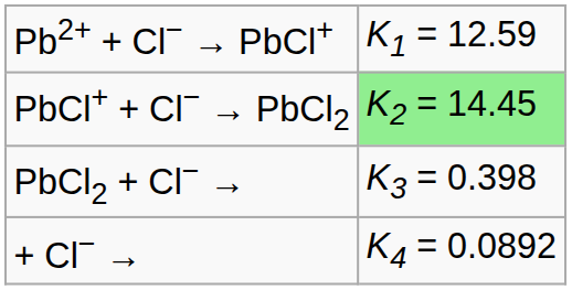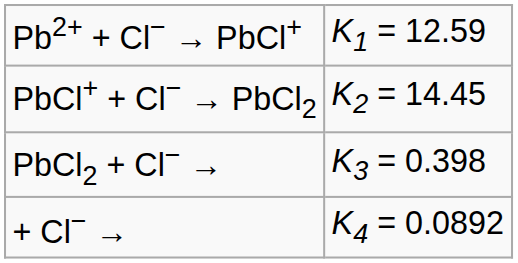PbCl+ + Cl− → PbCl2 | column 2: lightgreen background -> no background
